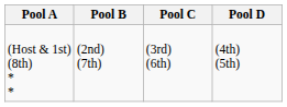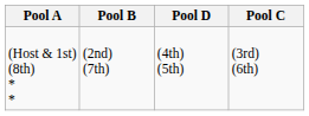columns swapped: Pool C <-> Pool D
